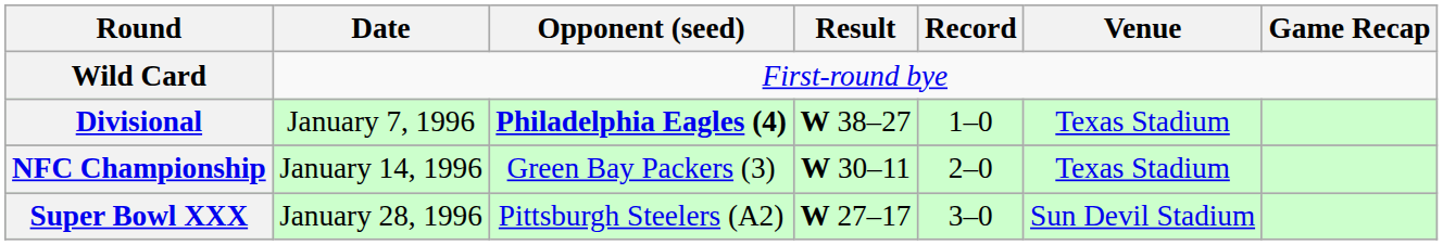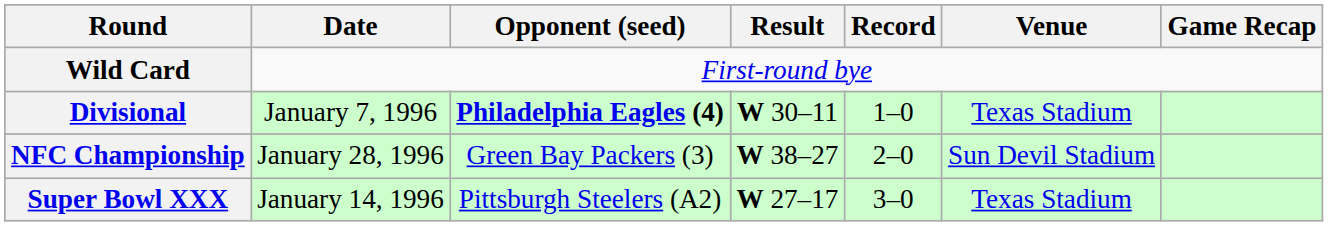Divisional | Result: W 38–27 -> W 30–11
NFC Championship | Date: January 14, 1996 -> January 28, 1996
NFC Championship | Result: W 30–11 -> W 38–27
NFC Championship | Venue: Texas Stadium -> Sun Devil Stadium
Super Bowl XXX | Date: January 28, 1996 -> January 14, 1996
Super Bowl XXX | Venue: Sun Devil Stadium -> Texas Stadium
